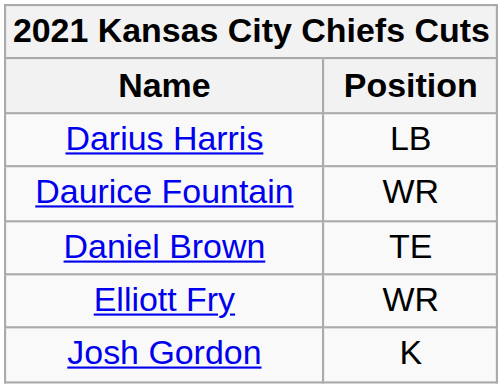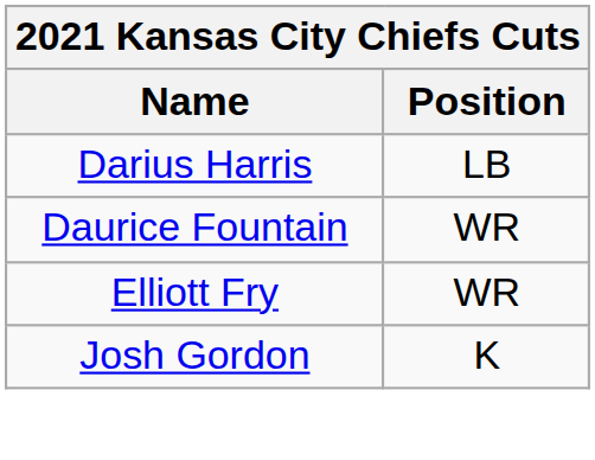- row: Daniel Brown | TE
